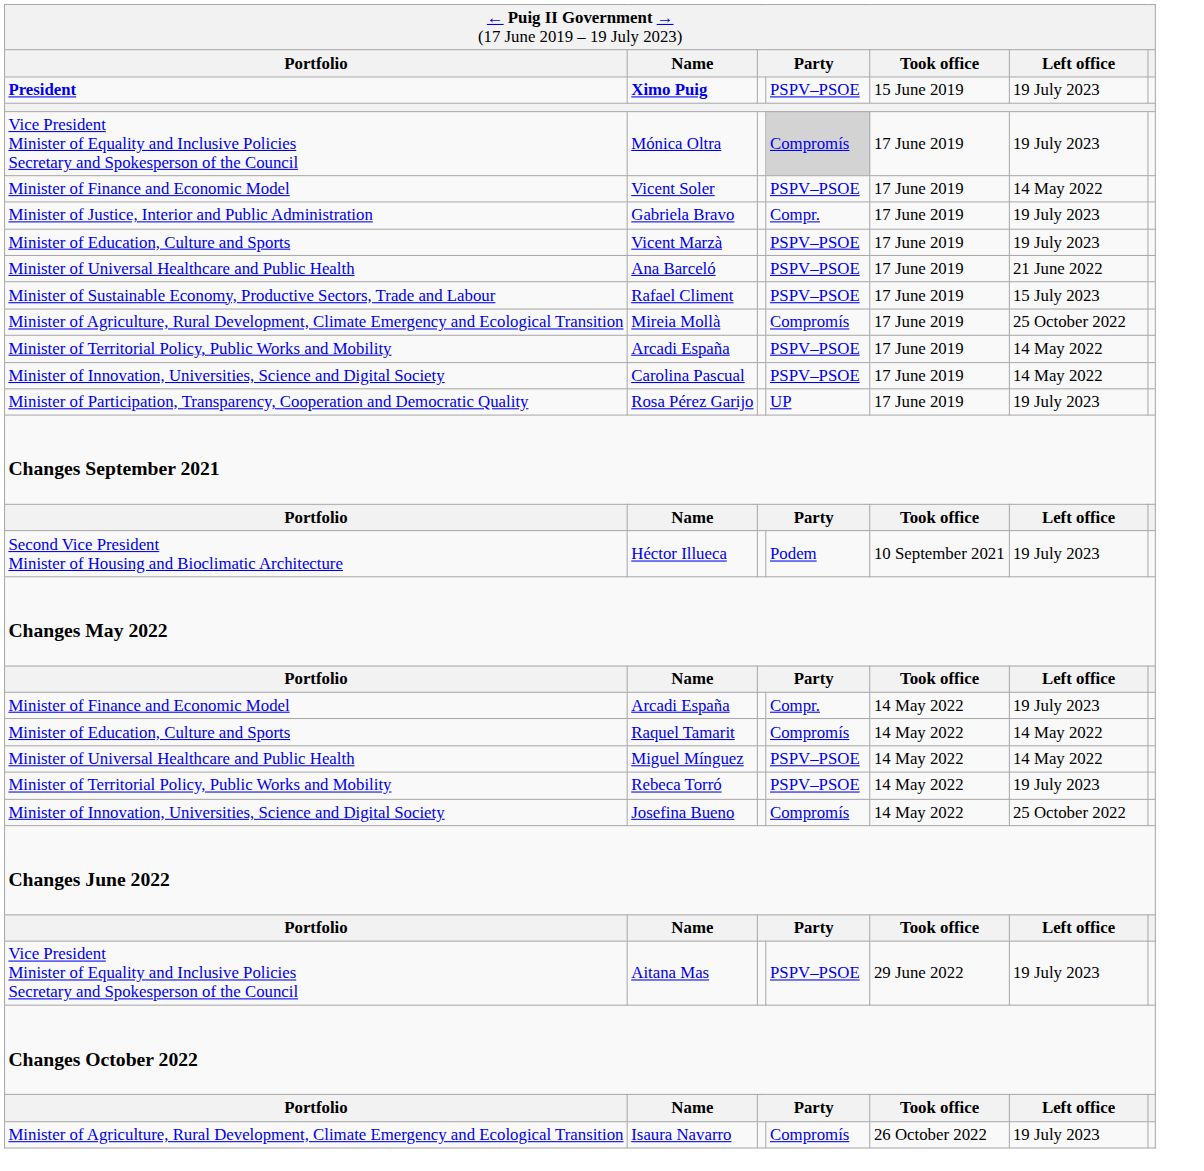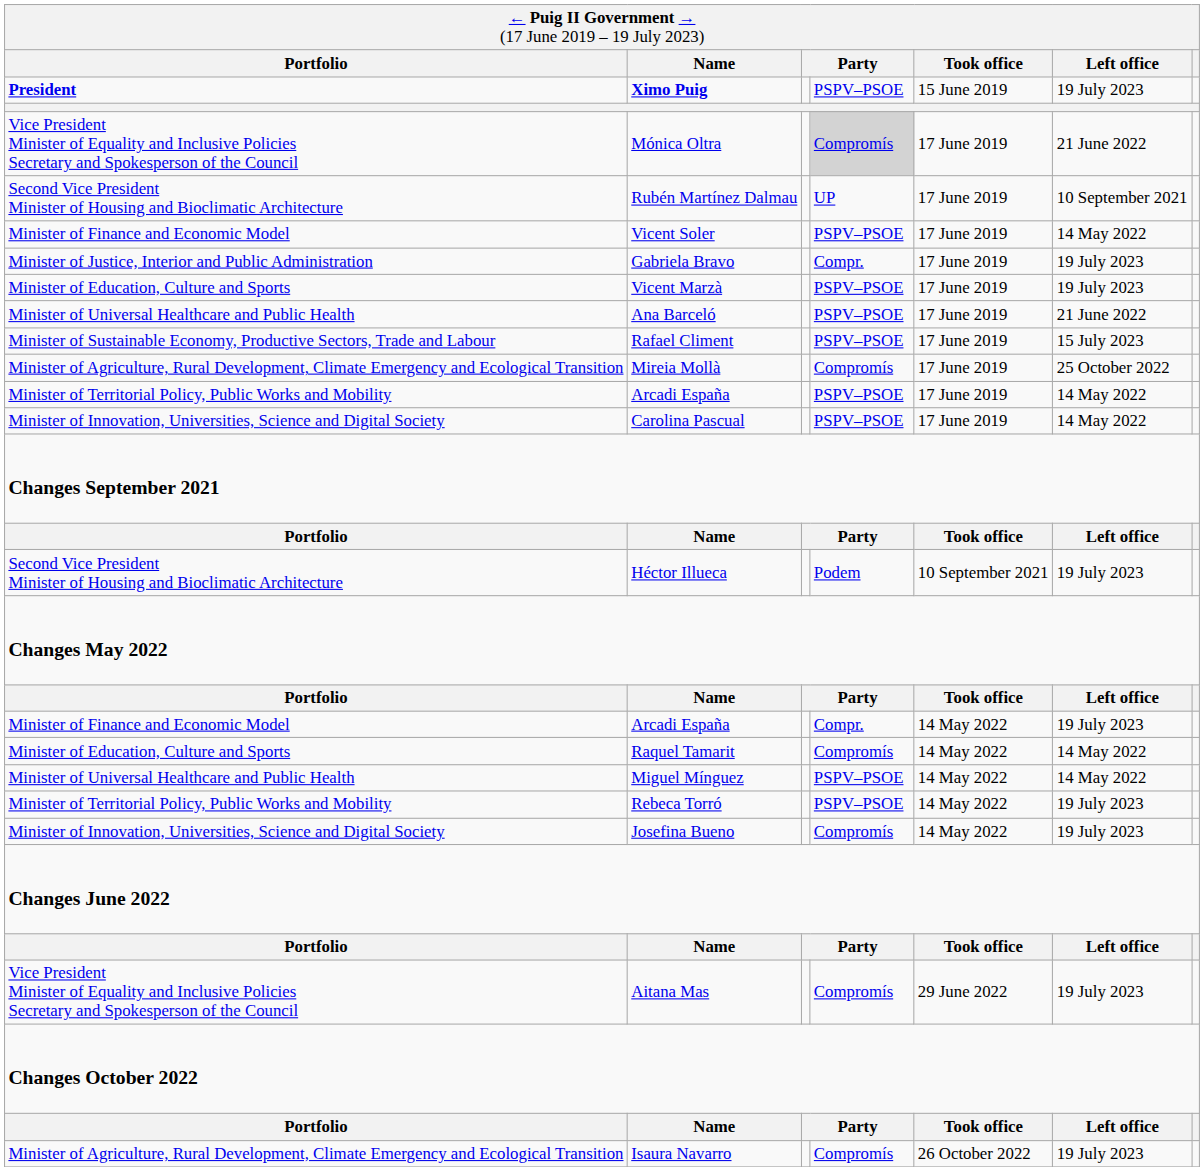Mónica Oltra | column 6: 19 July 2023 -> 21 June 2022
+ row: Second Vice President Minister of Housing and Bioclimatic Architecture | Rubén Martínez Dalmau | UP | 17 June 2019 | 10 September 2021
- row: Minister of Participation, Transparency, Cooperation and Democratic Quality | Rosa Pérez Garijo | UP | 17 June 2019 | 19 July 2023
Josefina Bueno | column 6: 25 October 2022 -> 19 July 2023
Aitana Mas | column 4: PSPV–PSOE -> Compromís
